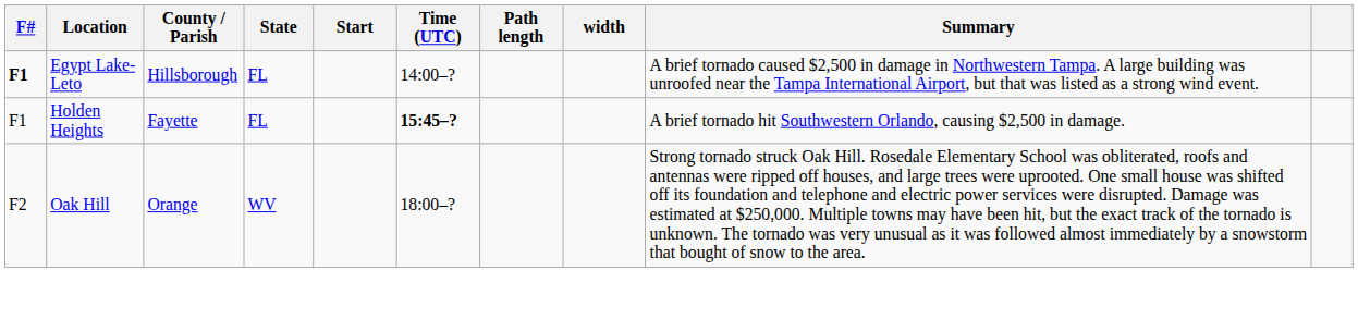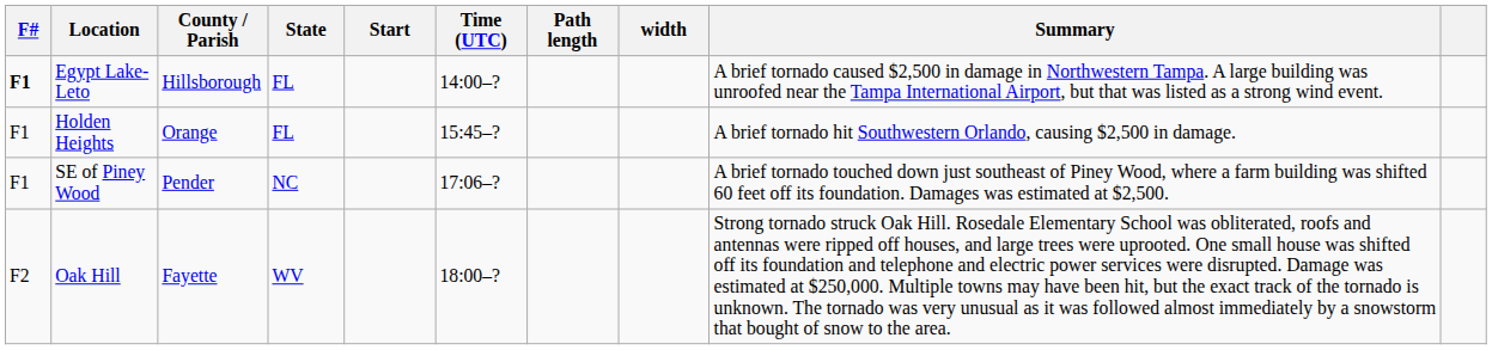Holden Heights | County / Parish: Fayette -> Orange
Holden Heights | Time (UTC): bold -> normal
+ row: F1 | SE of Piney Wood | Pender | NC | 17:06–? | A brief tornado touched down just southeast of Piney Wood, where a farm building was shifted 60 feet off its foundation. Damages was estimated at $2,500.
Oak Hill | County / Parish: Orange -> Fayette
